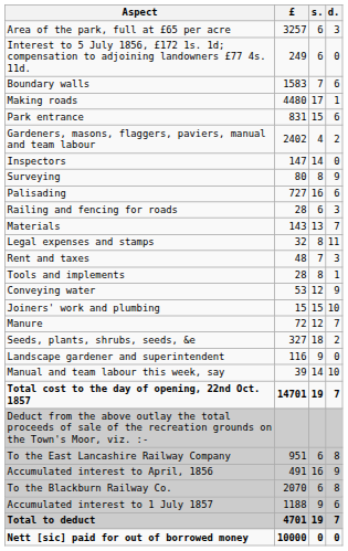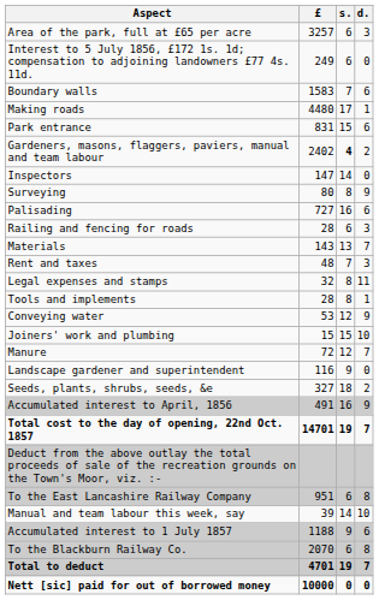Gardeners, masons, flaggers, paviers, manual and team labour | s.: normal -> bold
rows swapped: Rent and taxes <-> Legal expenses and stamps
rows swapped: Seeds, plants, shrubs, seeds, &e <-> Landscape gardener and superintendent
rows swapped: Manual and team labour this week, say <-> Accumulated interest to April, 1856
rows swapped: To the Blackburn Railway Co. <-> Accumulated interest to 1 July 1857
